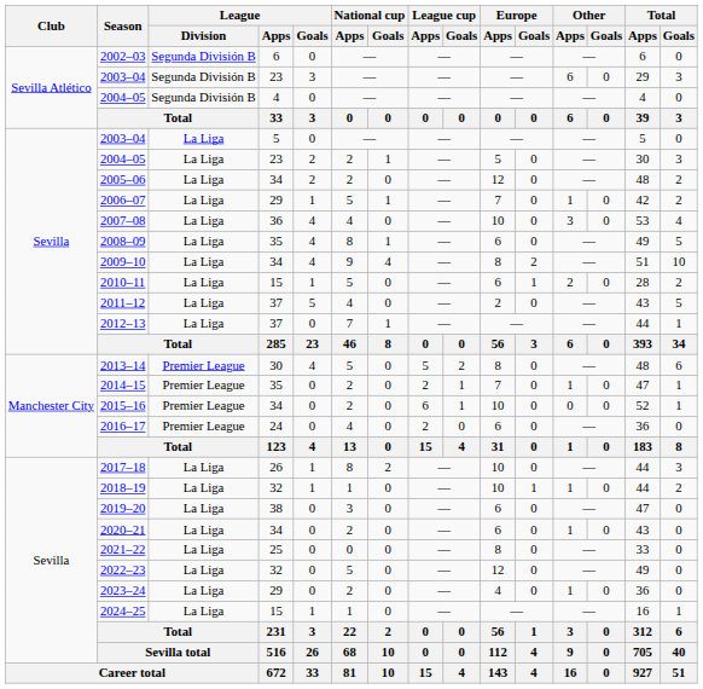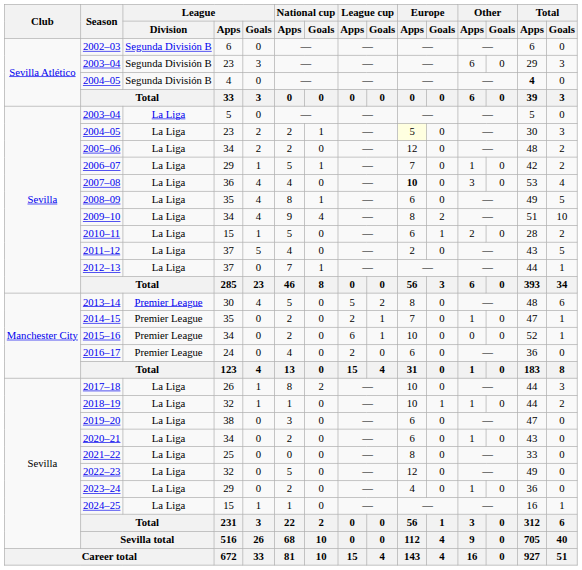2004–05 / 4 | Total / Apps: normal -> bold
2004–05 / 23 | Europe / Apps: no background -> lightyellow background
2007–08 | Europe / Apps: normal -> bold
